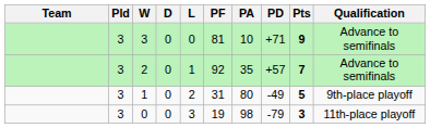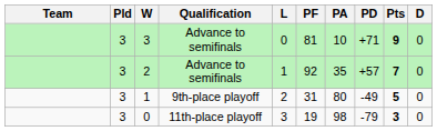columns swapped: D <-> Qualification
